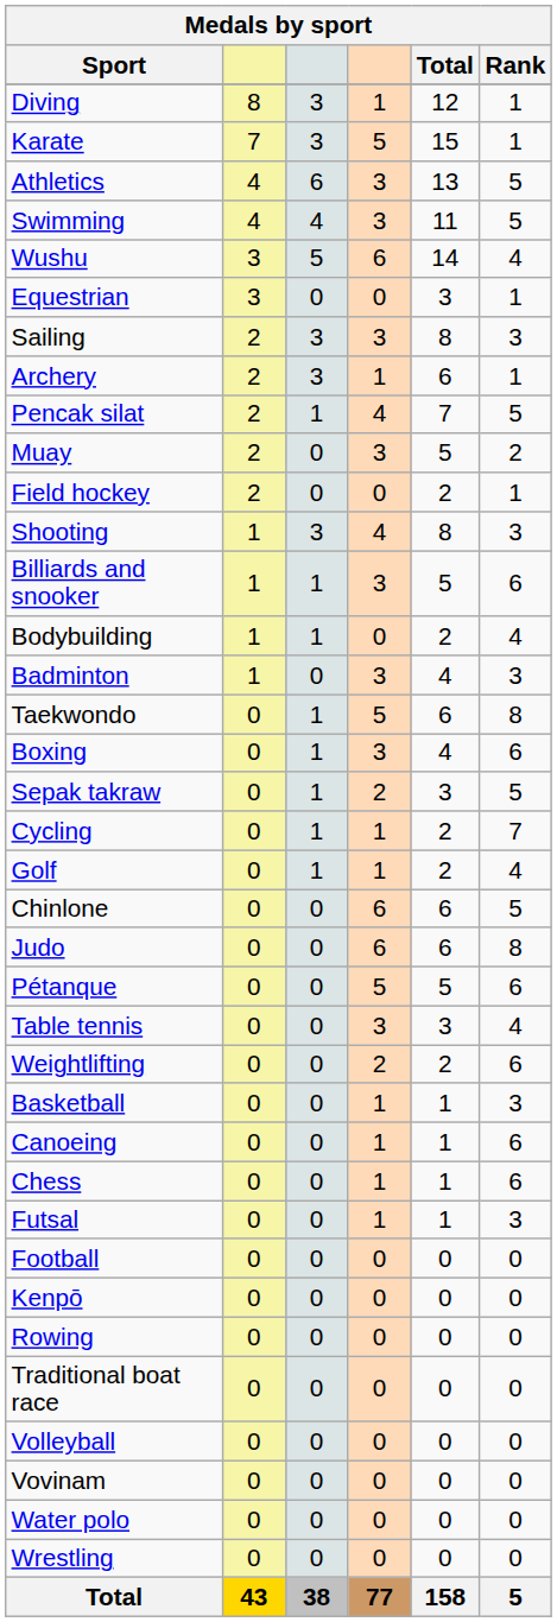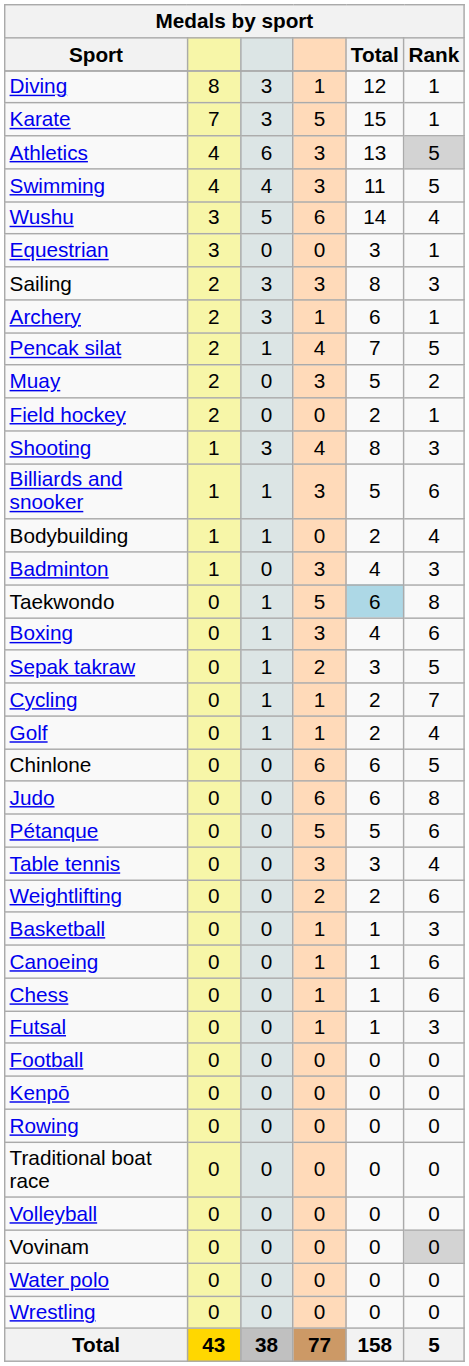Athletics | Rank: no background -> lightgrey background
Taekwondo | Total: no background -> lightblue background
Vovinam | Rank: no background -> lightgrey background
